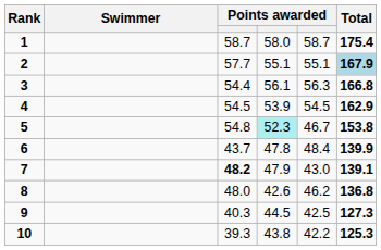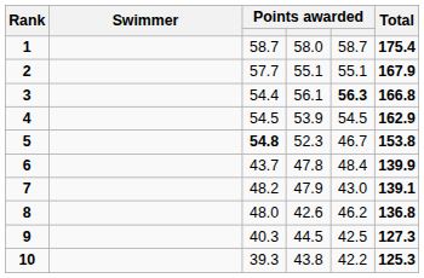2 | Total: lightblue background -> no background
3 | column 5: normal -> bold
5 | column 3: normal -> bold
5 | column 4: paleturquoise background -> no background
7 | column 3: bold -> normal
